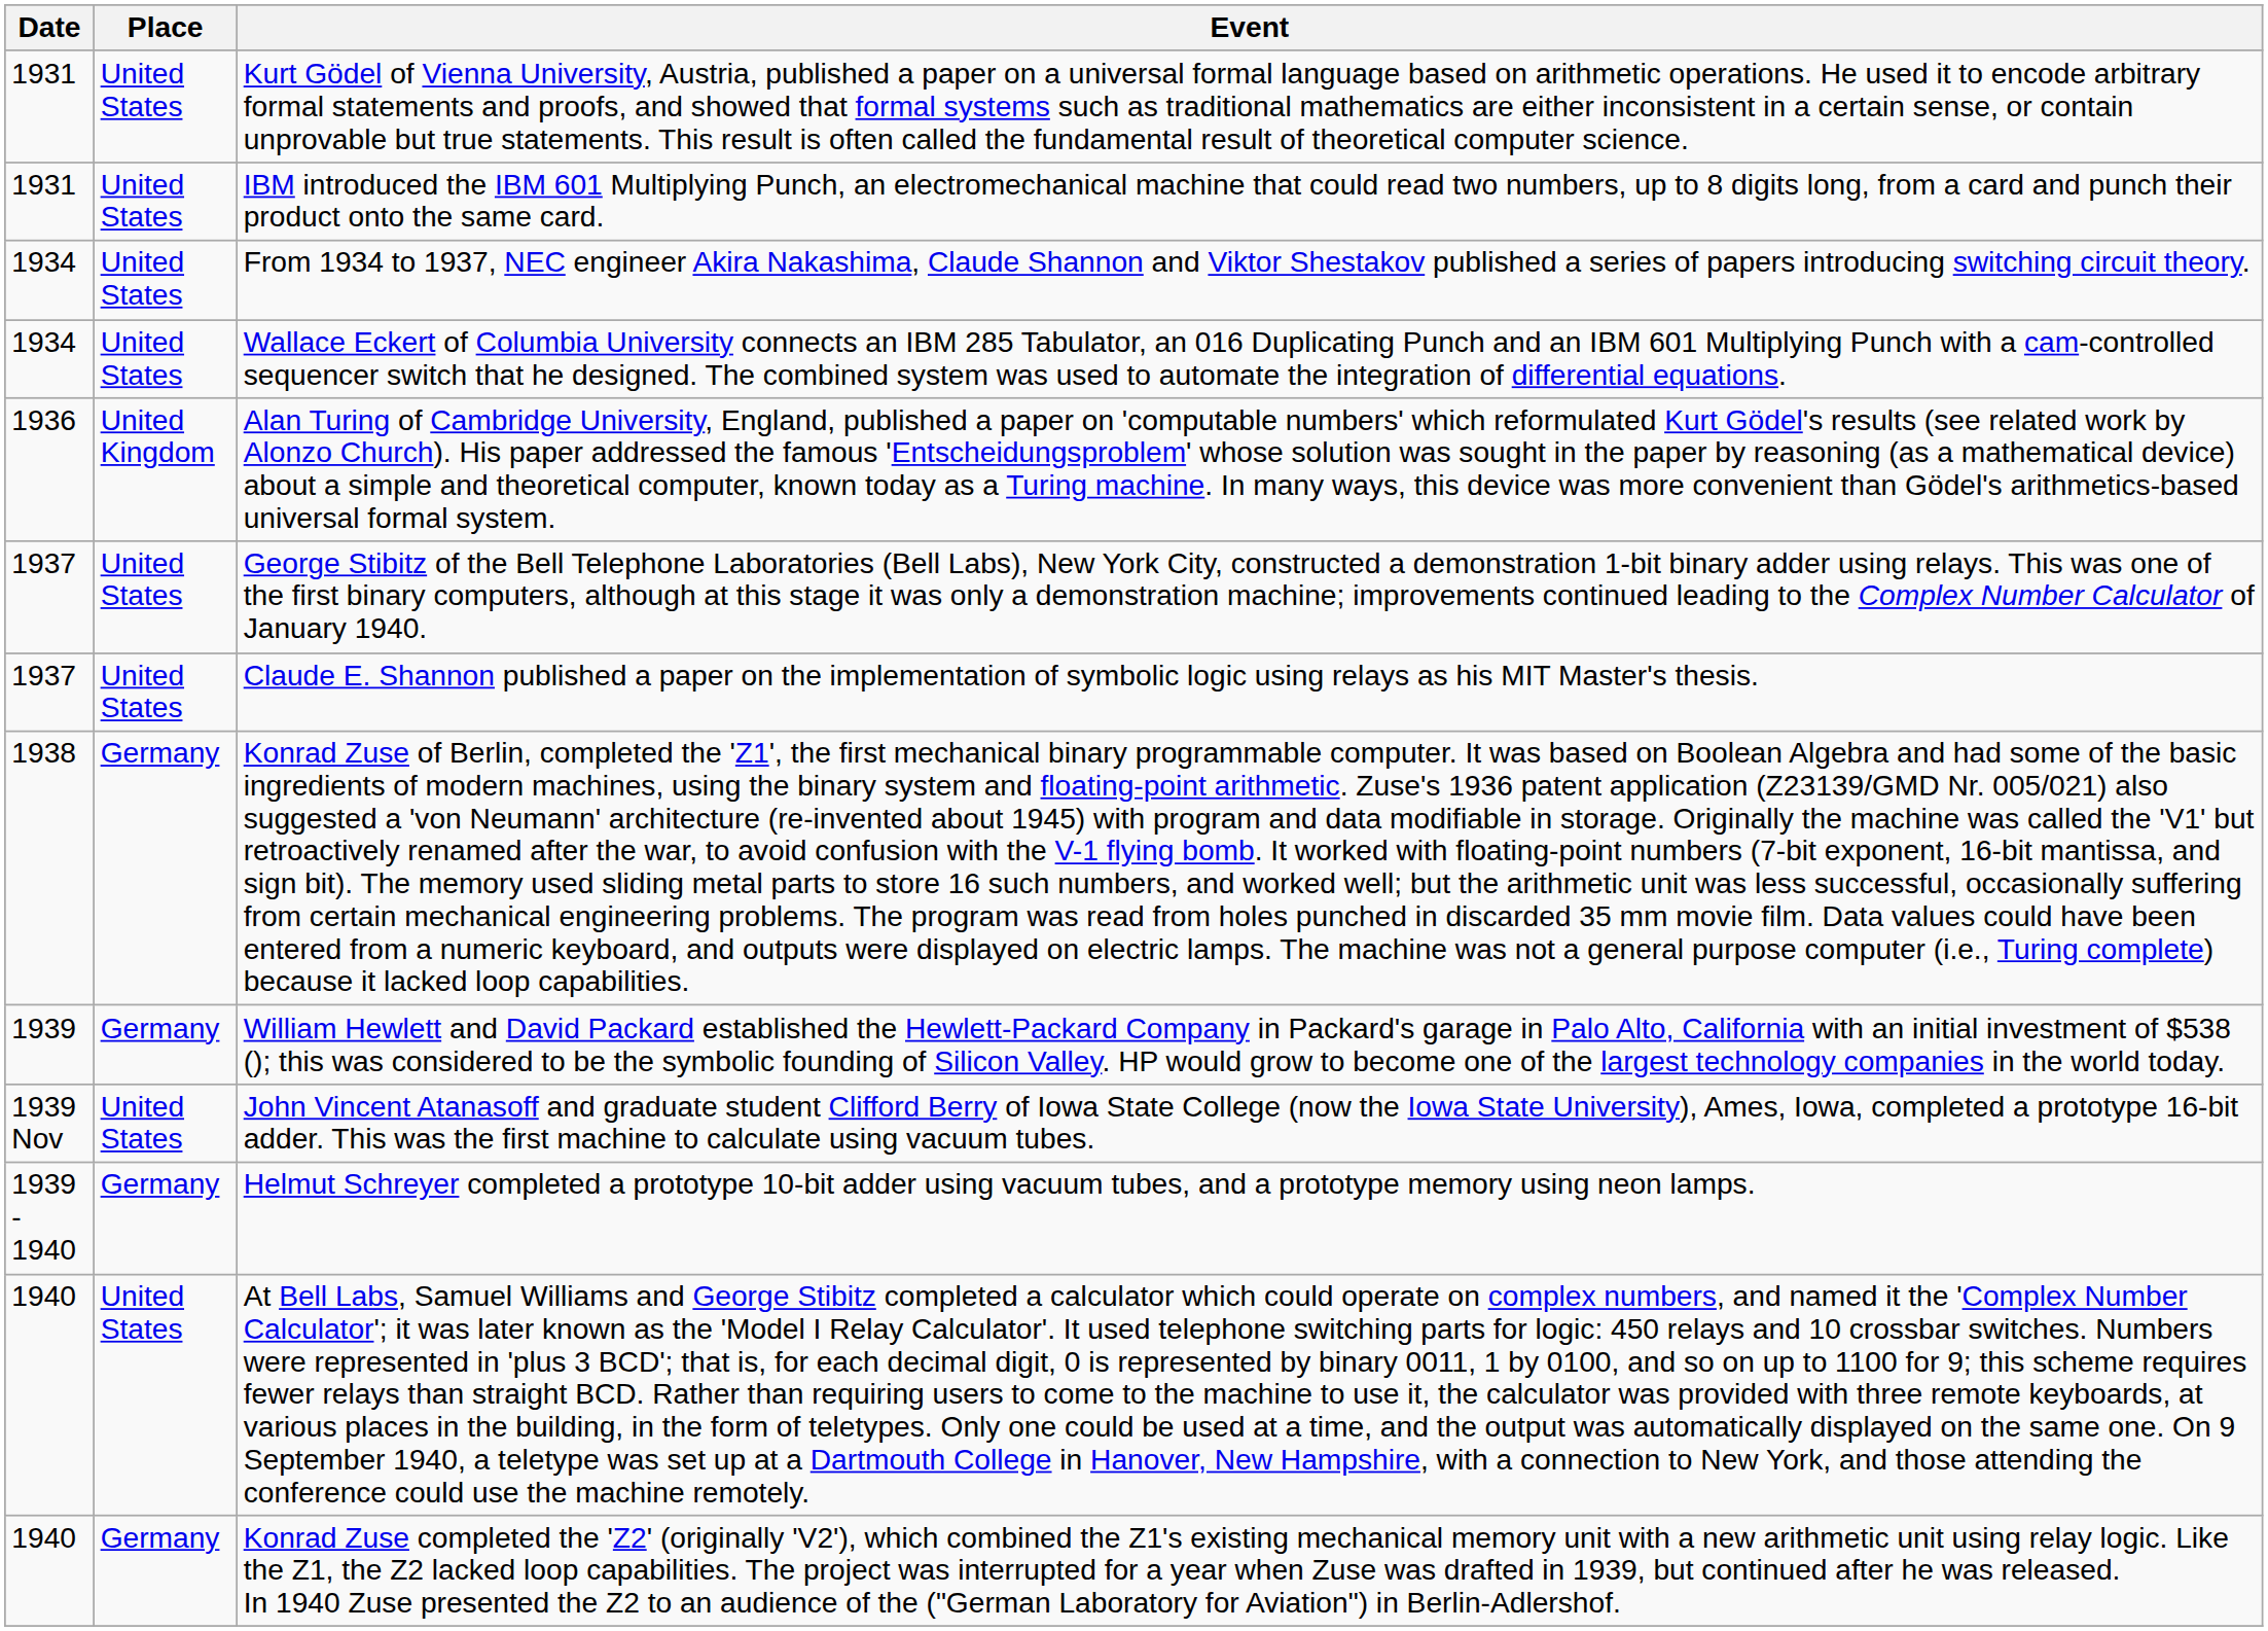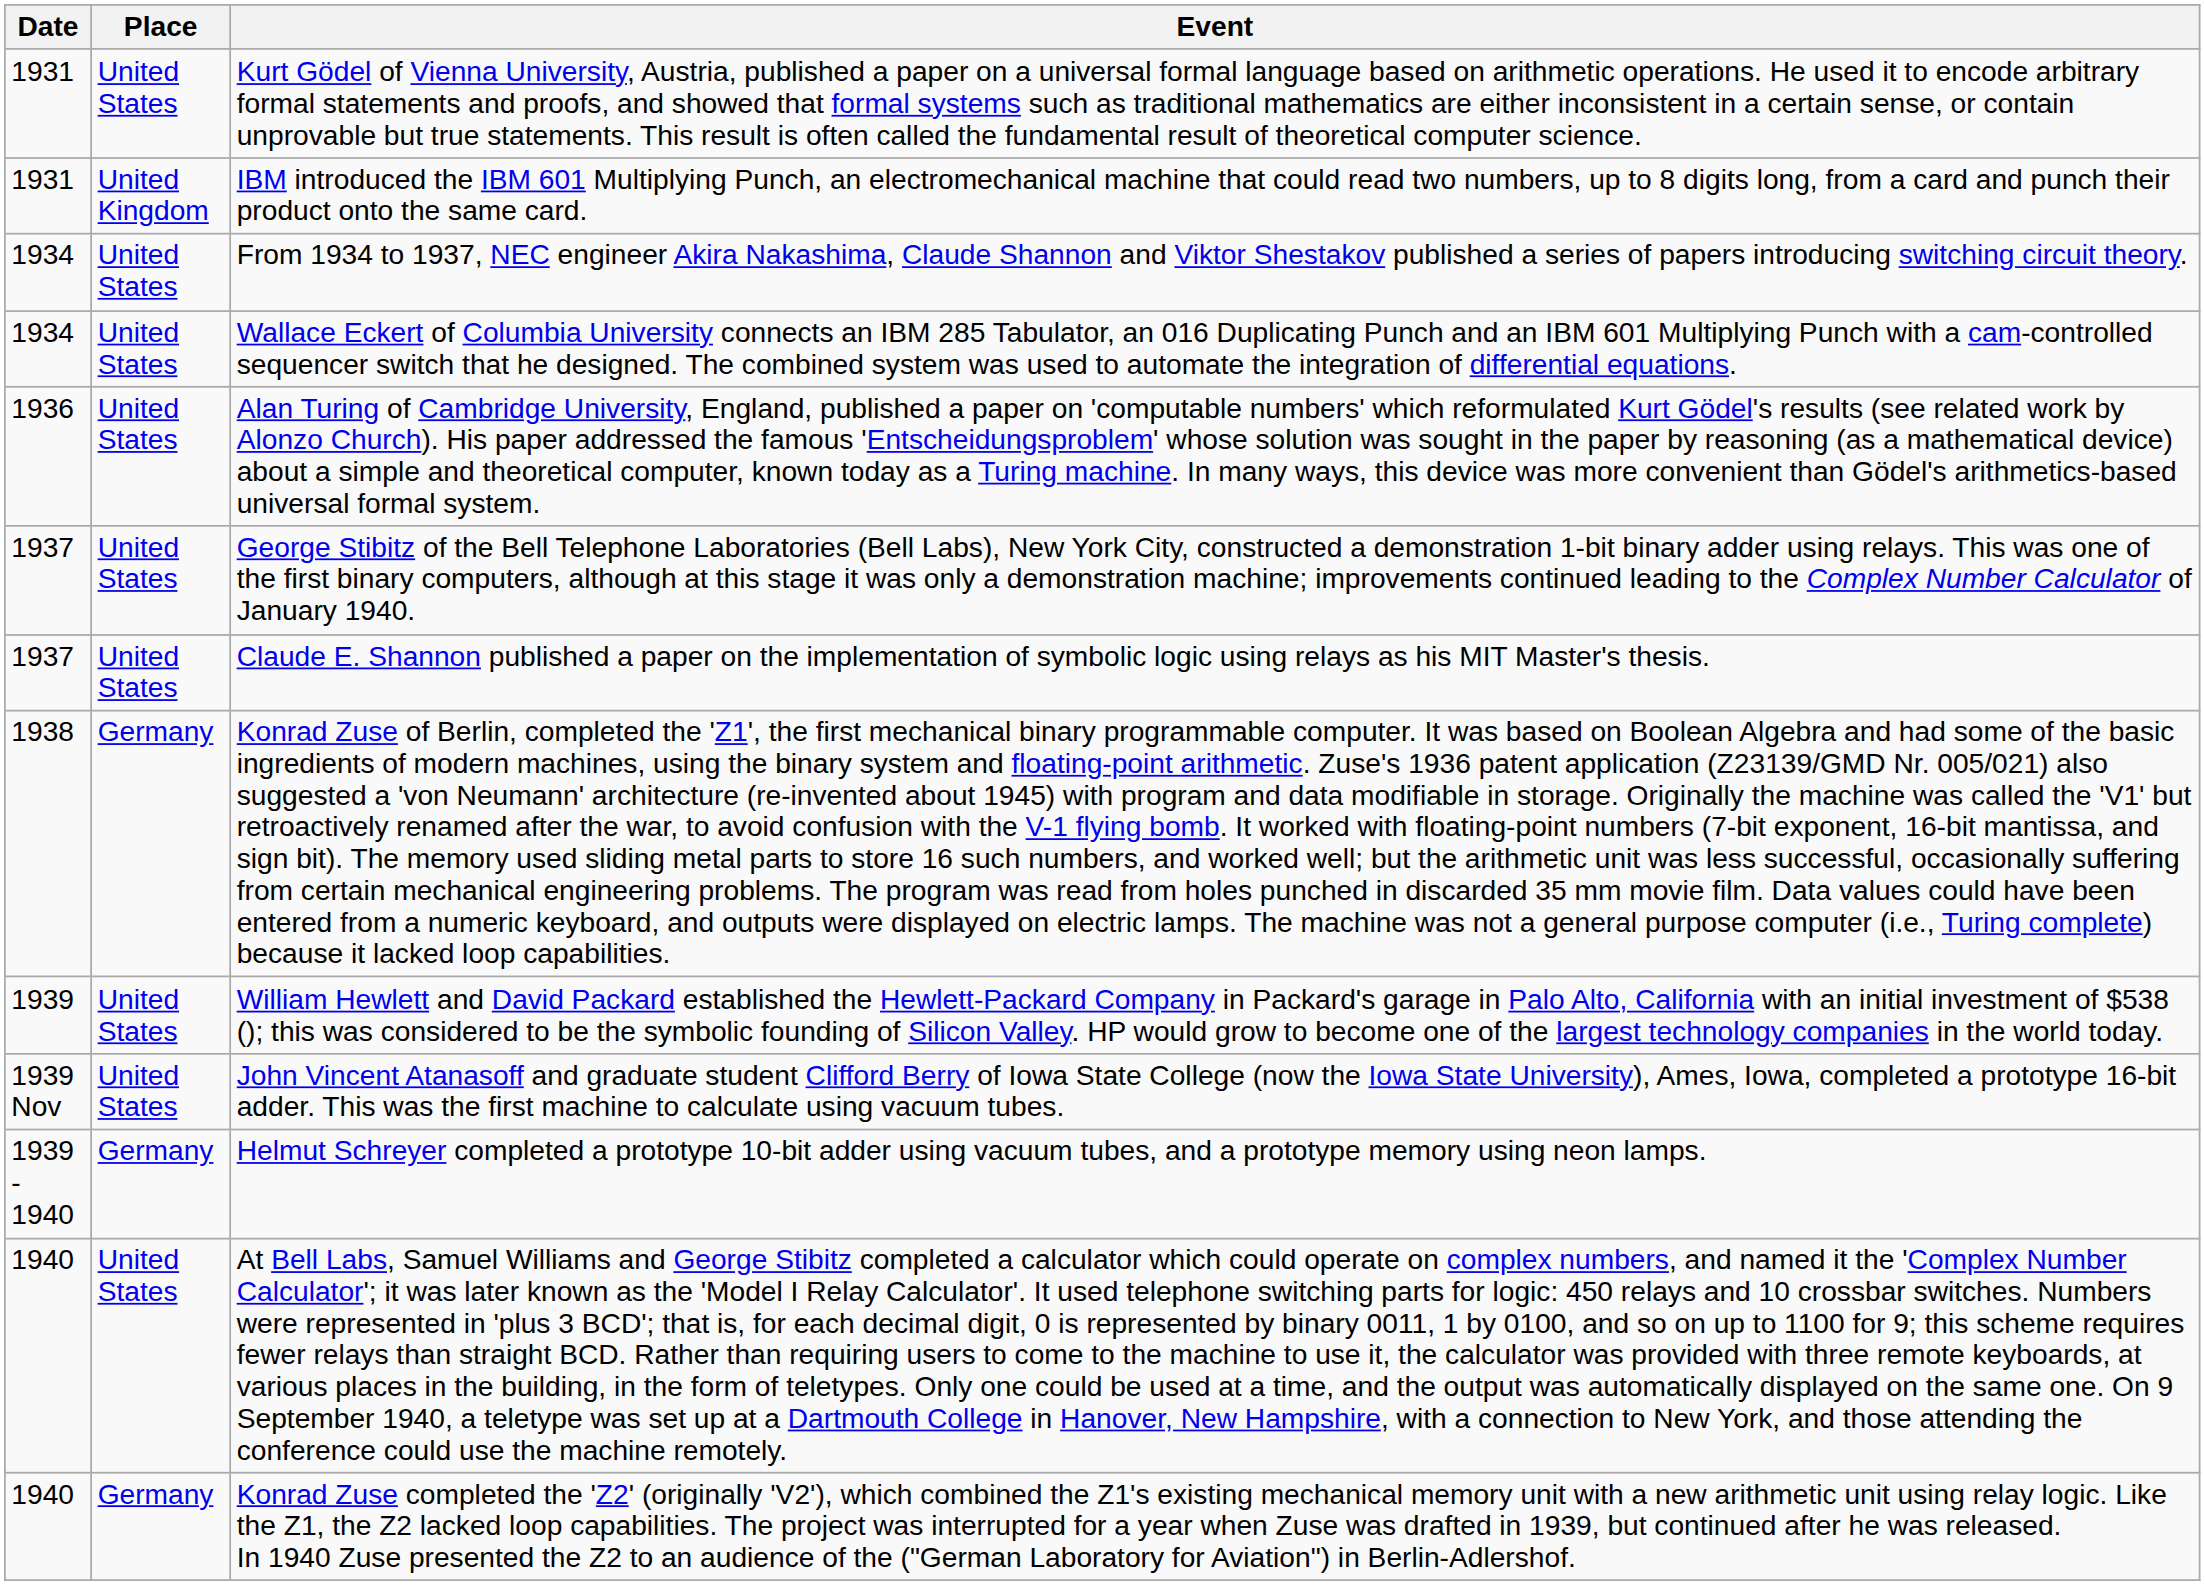row 3 | Place: United States -> United Kingdom
row 6 | Place: United Kingdom -> United States
row 10 | Place: Germany -> United States
